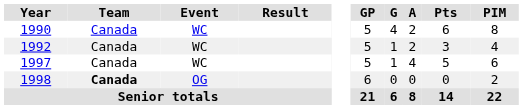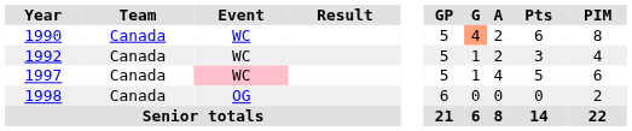1990 | G: no background -> lightsalmon background
1997 | Event: no background -> pink background
1998 | Team: bold -> normal
